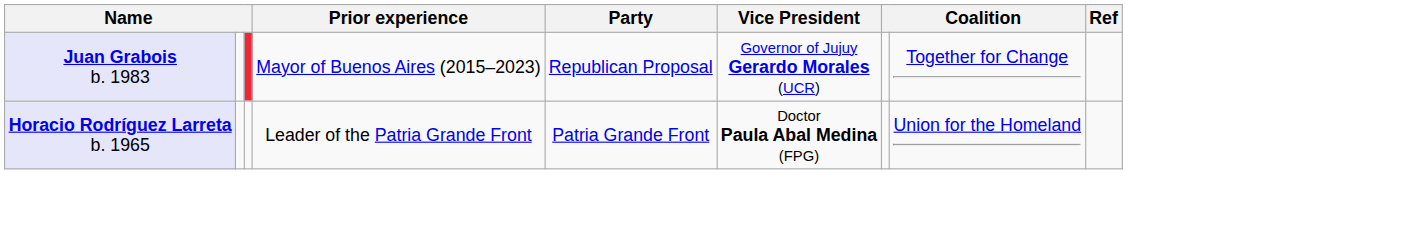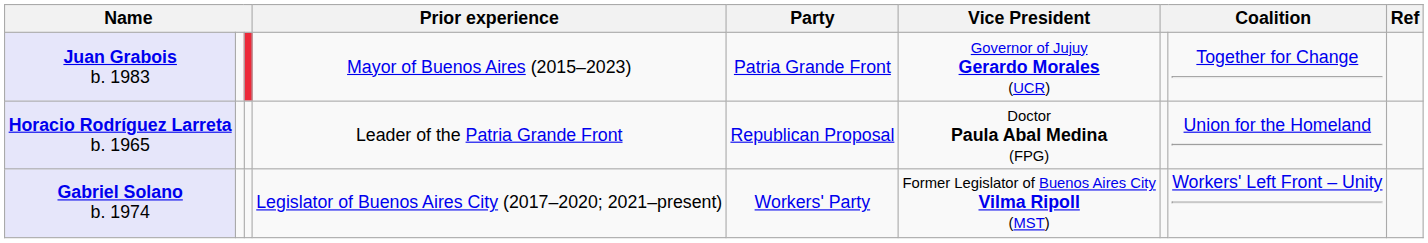Juan Grabois b. 1983 | Party: Republican Proposal -> Patria Grande Front
Horacio Rodríguez Larreta b. 1965 | Party: Patria Grande Front -> Republican Proposal
+ row: Gabriel Solano b. 1974 | Legislator of Buenos Aires City (2017–2020; 2021–present) | Workers' Party | Former Legislator of Buenos Aires City Vilma Ripoll (MST) | Workers' Left Front – Unity
